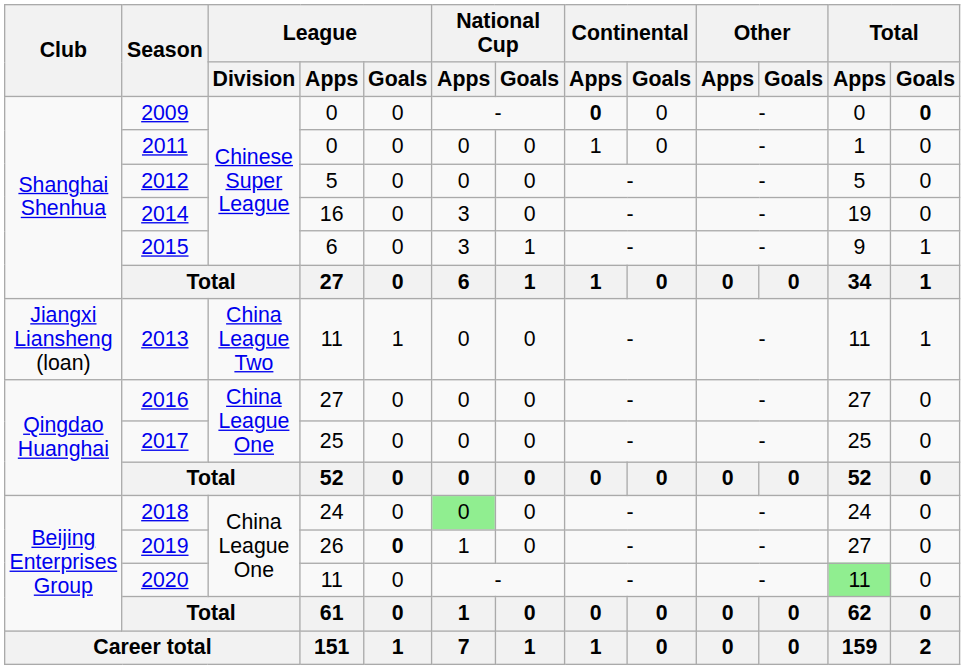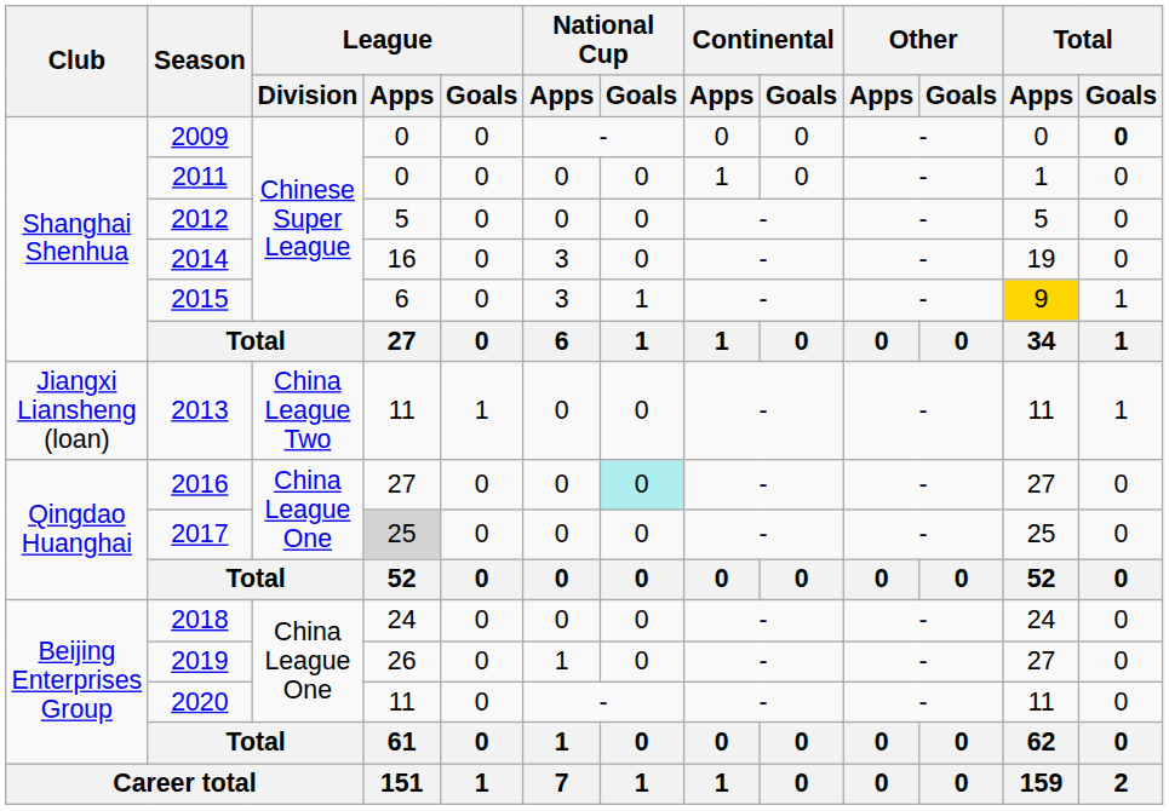2009 | Continental / Apps: bold -> normal
2015 | Total / Apps: no background -> gold background
2016 | National Cup / Goals: no background -> paleturquoise background
2017 | League / Apps: no background -> lightgrey background
2018 | National Cup / Apps: lightgreen background -> no background
2019 | League / Goals: bold -> normal
2020 | Total / Apps: lightgreen background -> no background
